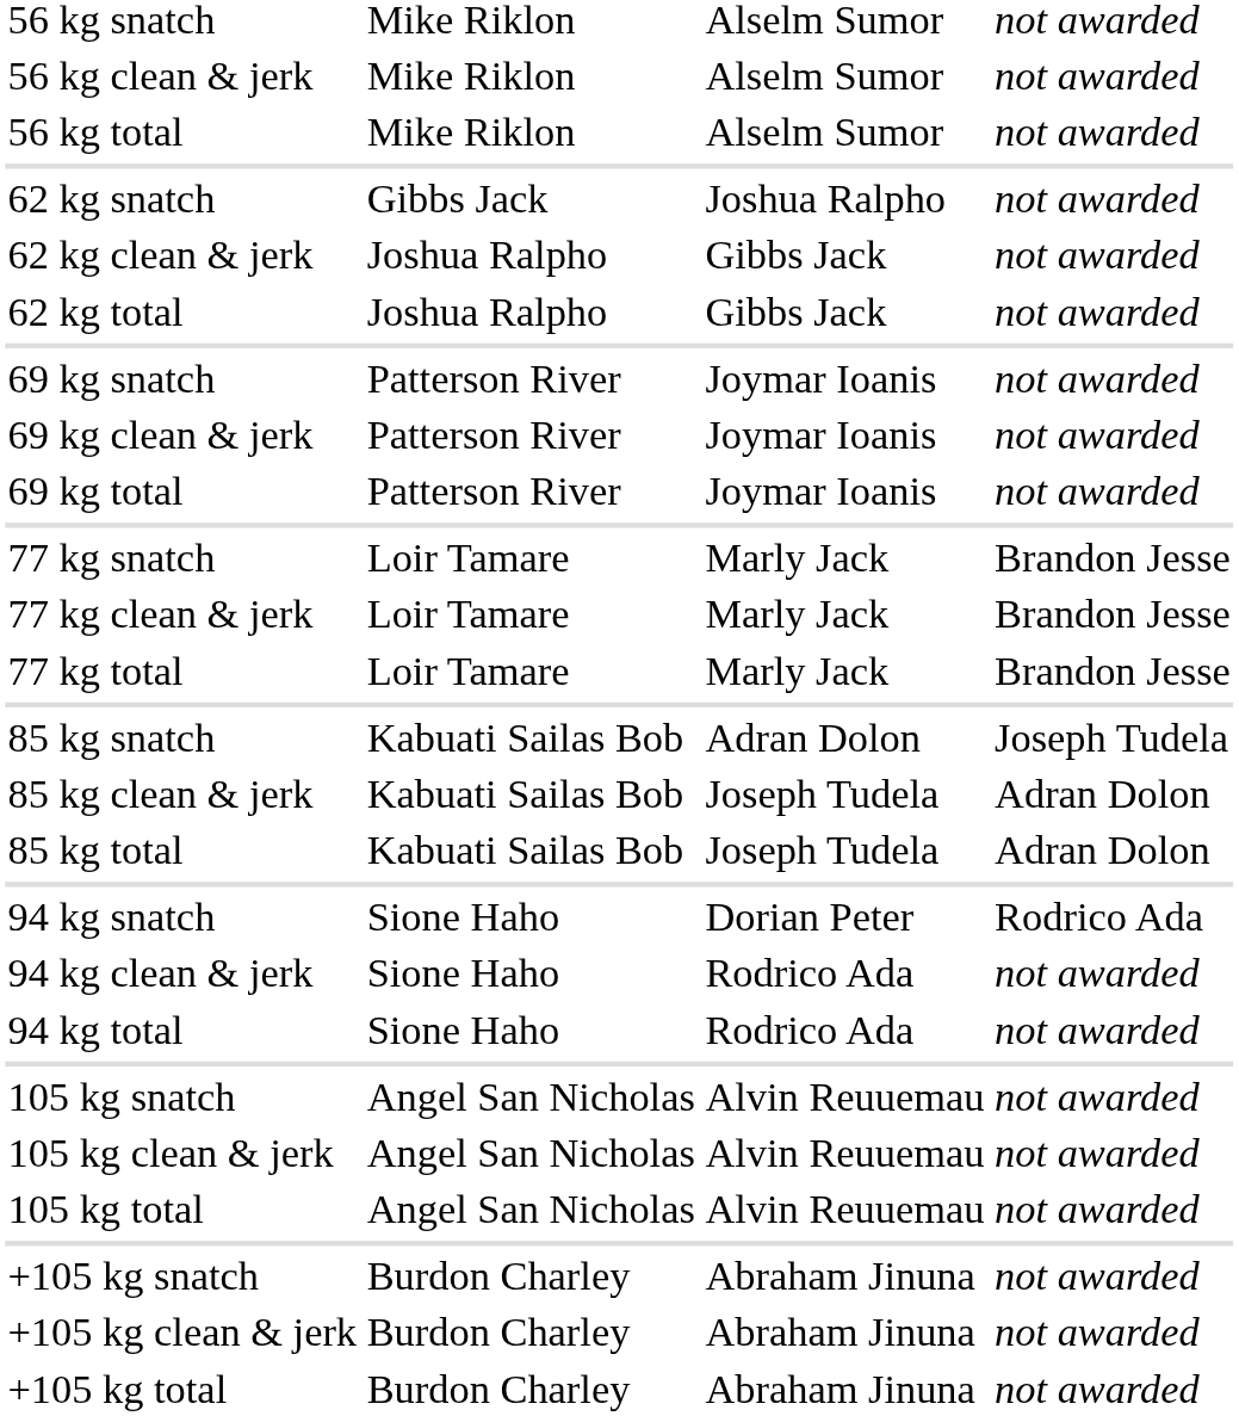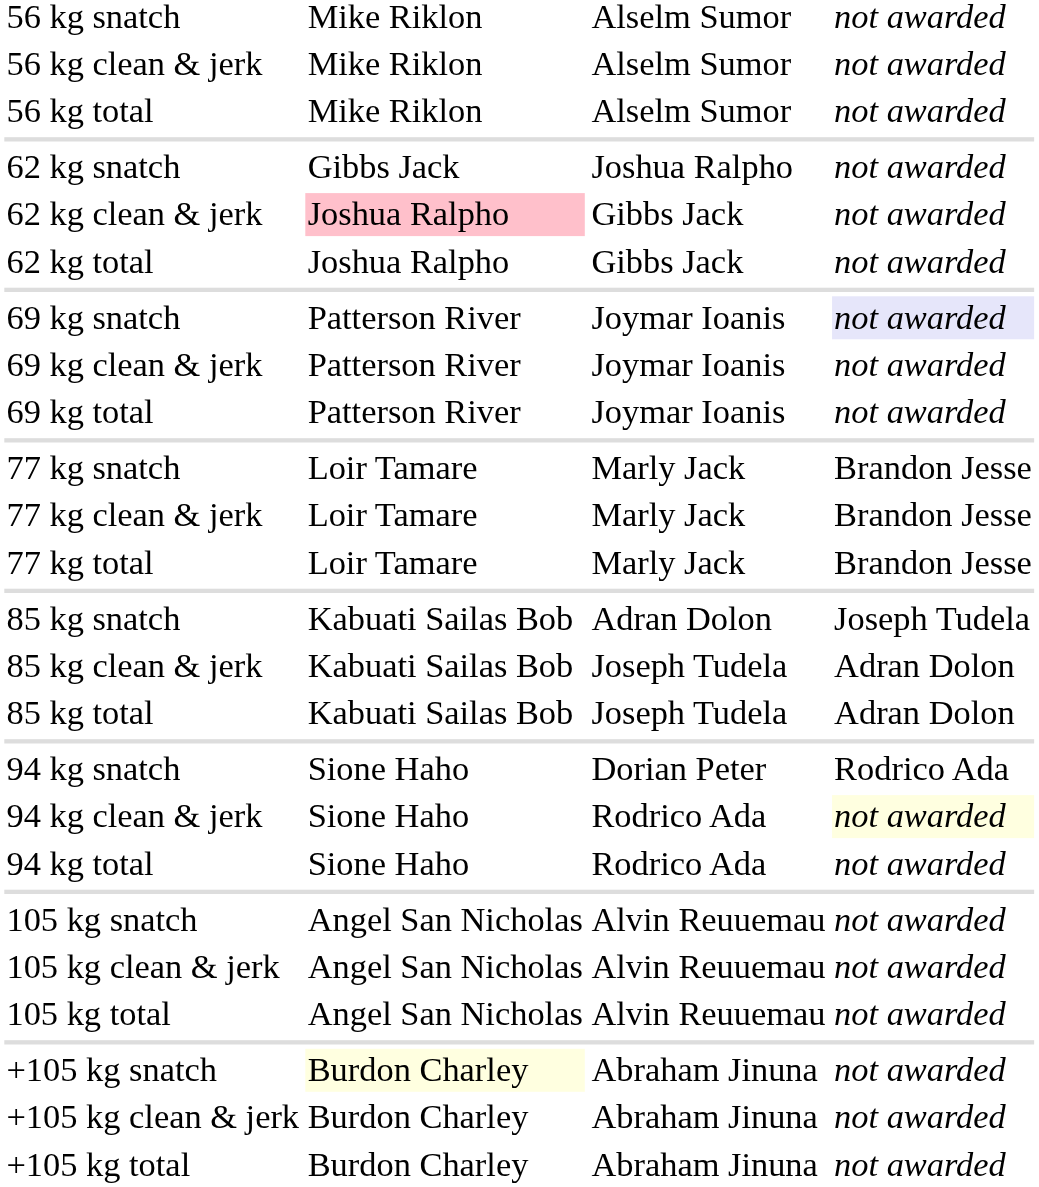62 kg clean & jerk | column 2: no background -> pink background
69 kg snatch | column 4: no background -> lavender background
94 kg clean & jerk | column 4: no background -> lightyellow background
+105 kg snatch | column 2: no background -> lightyellow background
